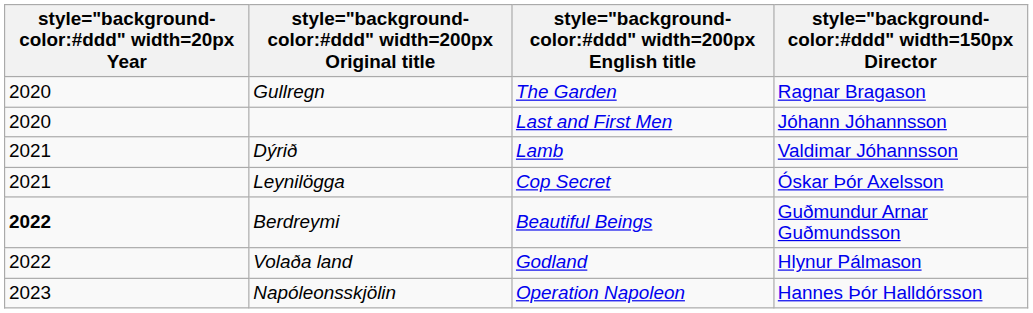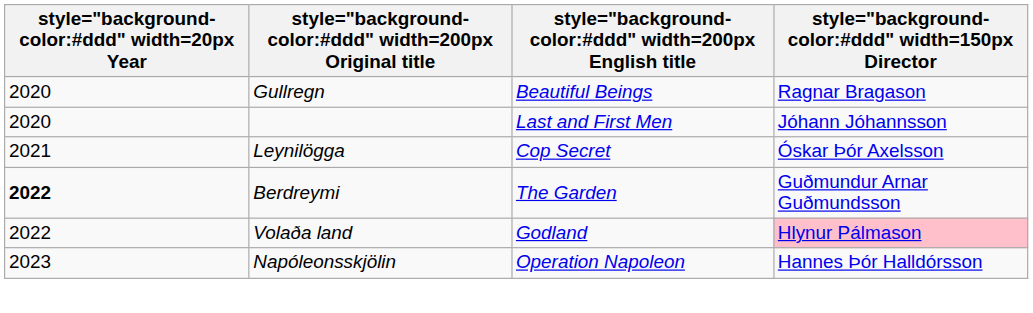Gullregn | style="background-color:#ddd" width=200px English title: The Garden -> Beautiful Beings
- row: 2021 | Dýrið | Lamb | Valdimar Jóhannsson
Berdreymi | style="background-color:#ddd" width=200px English title: Beautiful Beings -> The Garden
Volaða land | style="background-color:#ddd" width=150px Director: no background -> pink background
